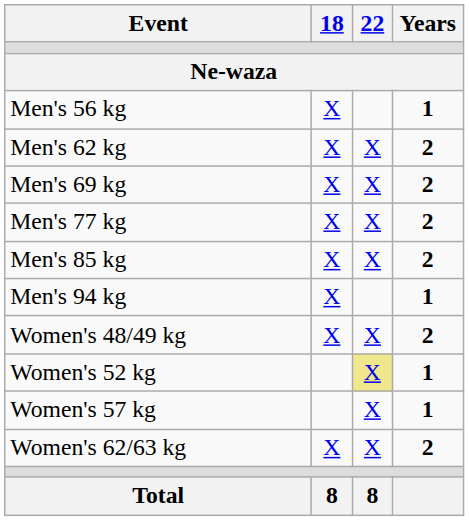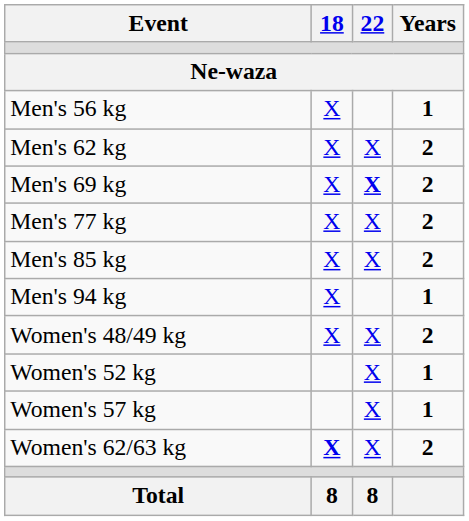Men's 69 kg | 22: normal -> bold
Women's 52 kg | 22: khaki background -> no background
Women's 62/63 kg | 18: normal -> bold
